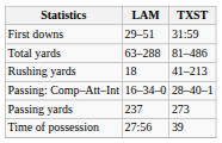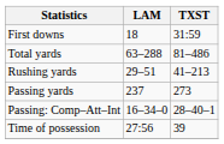First downs | LAM: 29–51 -> 18
Rushing yards | LAM: 18 -> 29–51
rows swapped: Passing yards <-> Passing: Comp–Att–Int
